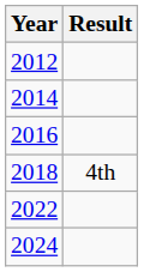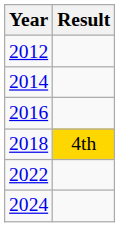2018 | Result: no background -> gold background
